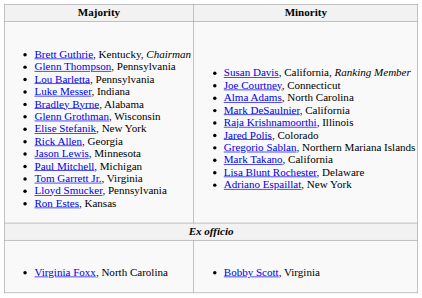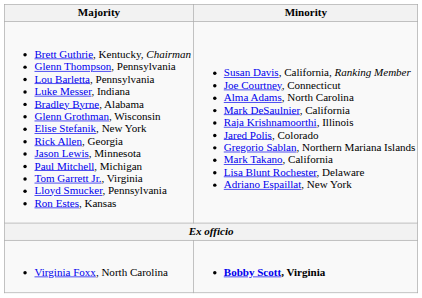Virginia Foxx, North Carolina | Minority: normal -> bold
